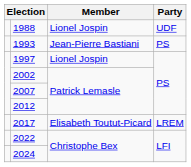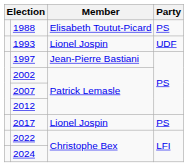1988 | Member: Lionel Jospin -> Elisabeth Toutut-Picard
1988 | Party: UDF -> PS
1993 | Member: Jean-Pierre Bastiani -> Lionel Jospin
1993 | Party: PS -> UDF
1997 | Member: Lionel Jospin -> Jean-Pierre Bastiani
2017 | Member: Elisabeth Toutut-Picard -> Lionel Jospin
2017 | Party: LREM -> PS
